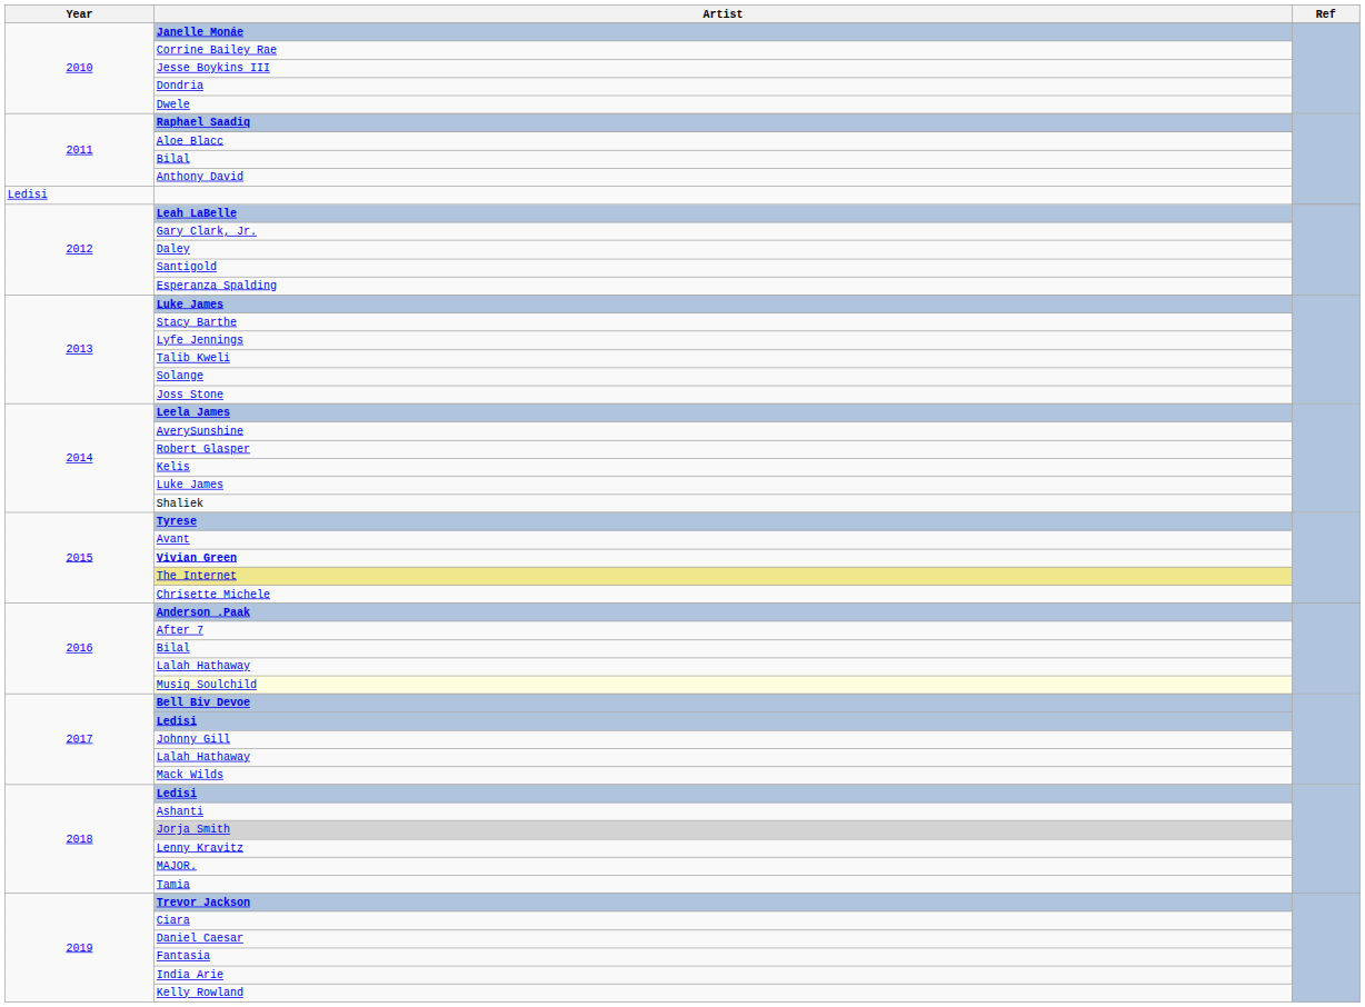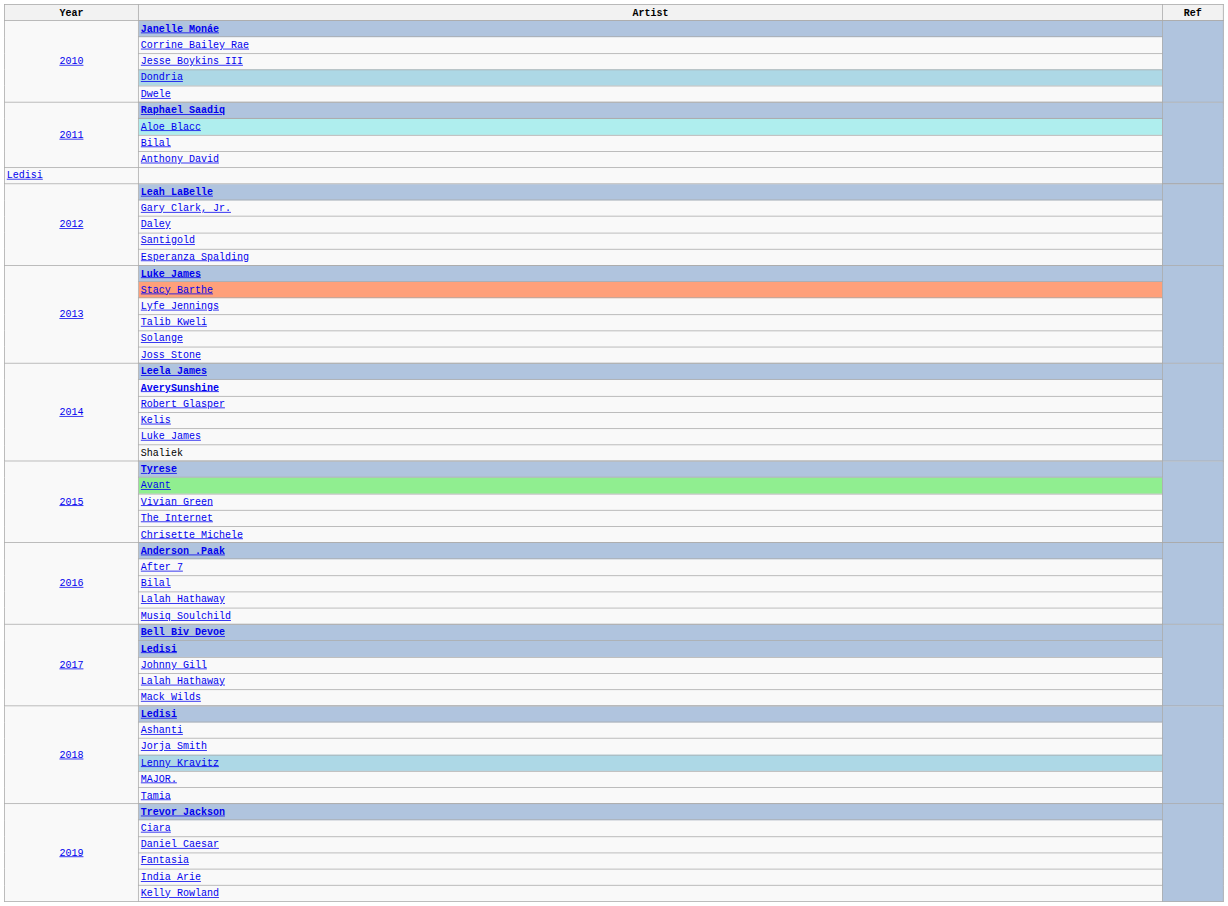Dondria | Artist: no background -> lightblue background
Aloe Blacc | Artist: no background -> paleturquoise background
Stacy Barthe | Artist: no background -> lightsalmon background
AverySunshine | Artist: normal -> bold
Avant | Artist: no background -> lightgreen background
Vivian Green | Artist: bold -> normal
The Internet | Artist: khaki background -> no background
Musiq Soulchild | Artist: lightyellow background -> no background
Jorja Smith | Artist: lightgrey background -> no background
Lenny Kravitz | Artist: no background -> lightblue background
